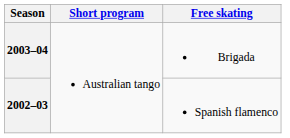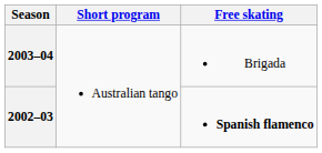2002–03 | Free skating: normal -> bold
